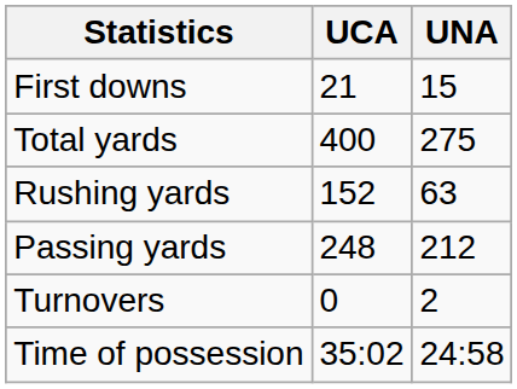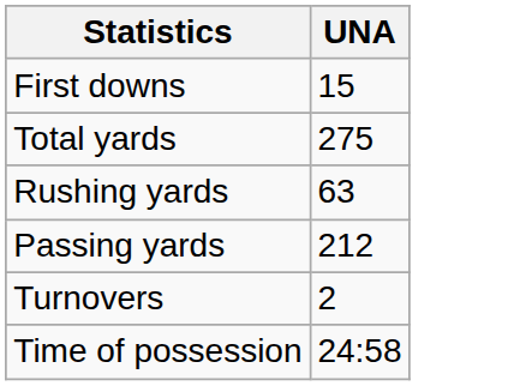- column: UCA | 21 | 400 | 152 | 248 | 0 | 35:02
